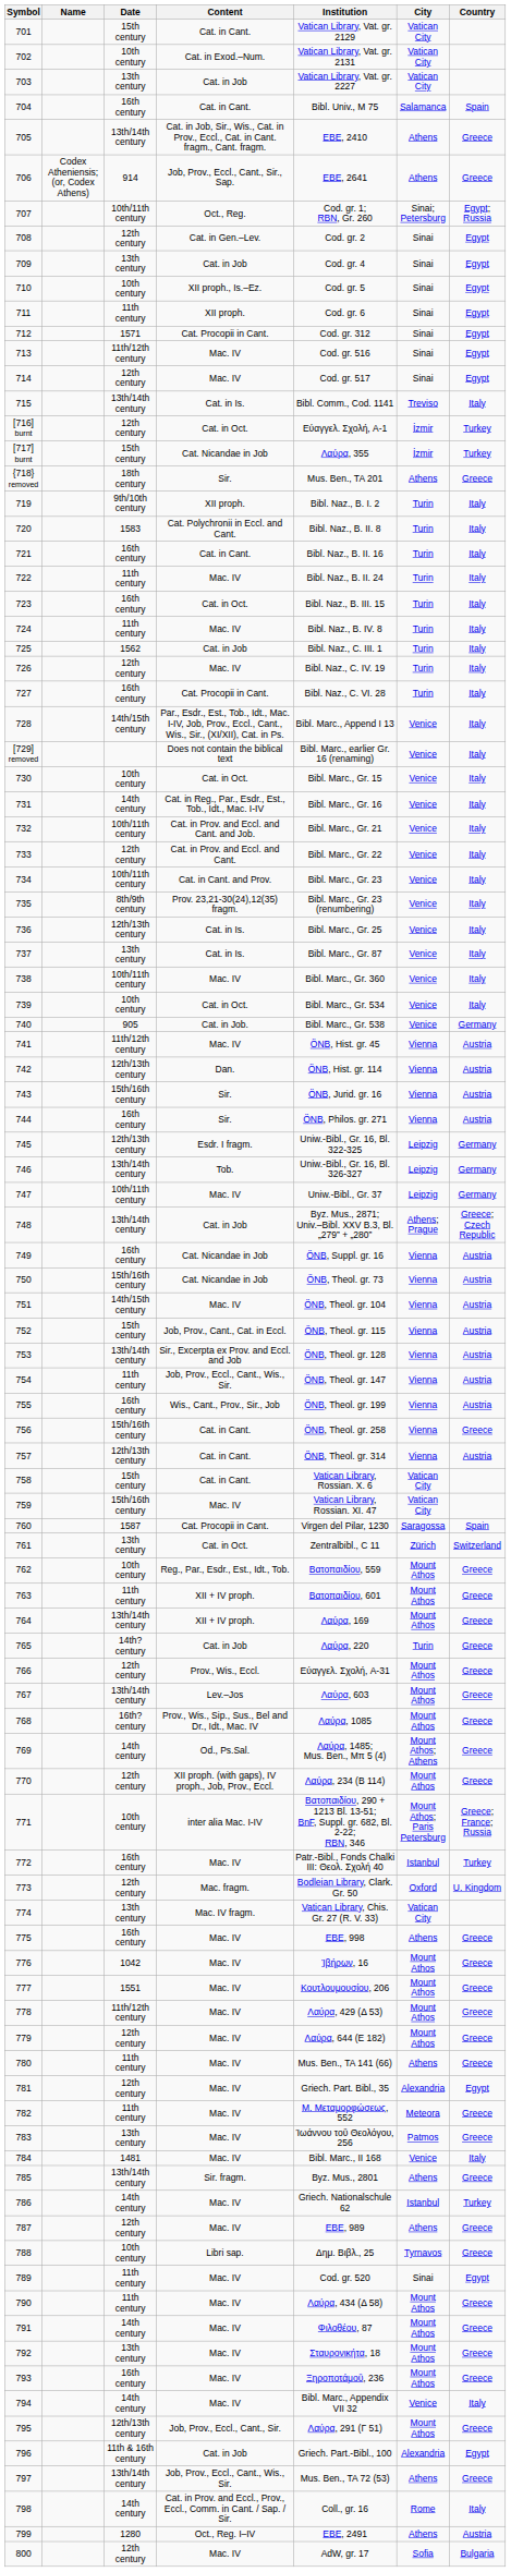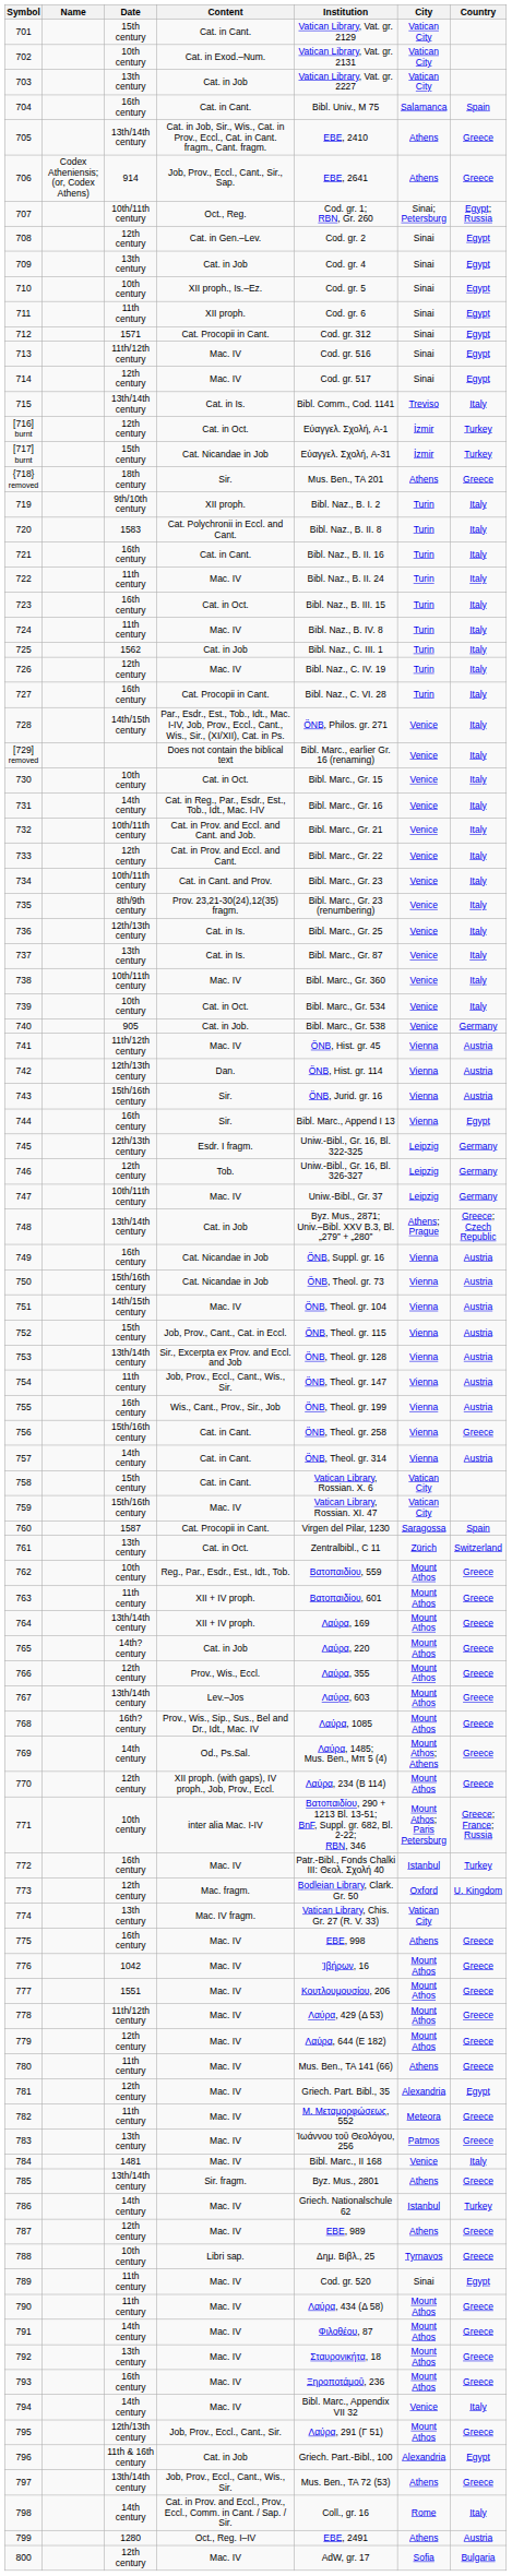[717] burnt | Institution: Λαύρα, 355 -> Εύαγγελ. Σχολή, A-31
728 | Institution: Bibl. Marc., Append I 13 -> ÖNB, Philos. gr. 271
744 | Institution: ÖNB, Philos. gr. 271 -> Bibl. Marc., Append I 13
744 | Country: Austria -> Egypt
746 | Date: 13th/14th century -> 12th century
757 | Date: 12th/13th century -> 14th century
765 | City: Turin -> Mount Athos
766 | Institution: Εύαγγελ. Σχολή, A-31 -> Λαύρα, 355
